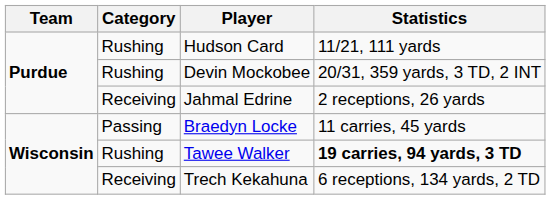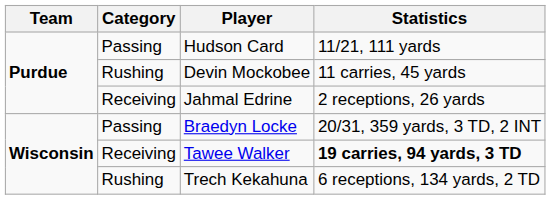Hudson Card | Category: Rushing -> Passing
Devin Mockobee | Statistics: 20/31, 359 yards, 3 TD, 2 INT -> 11 carries, 45 yards
Braedyn Locke | Statistics: 11 carries, 45 yards -> 20/31, 359 yards, 3 TD, 2 INT
Tawee Walker | Category: Rushing -> Receiving
Trech Kekahuna | Category: Receiving -> Rushing
